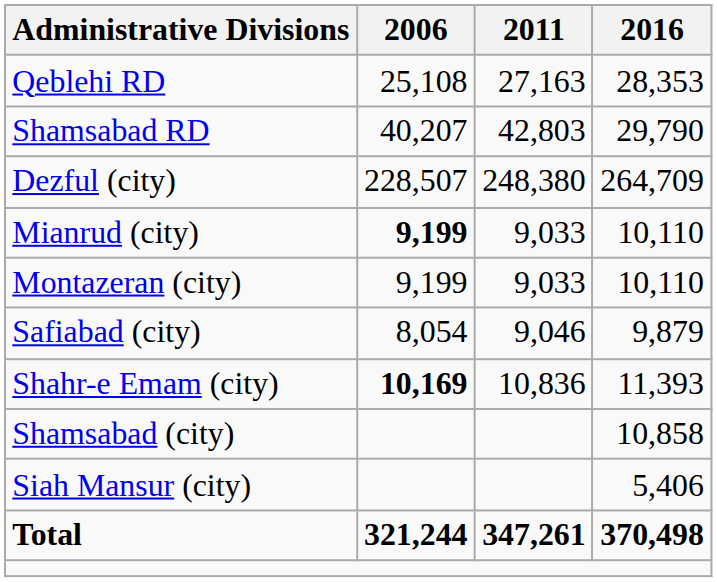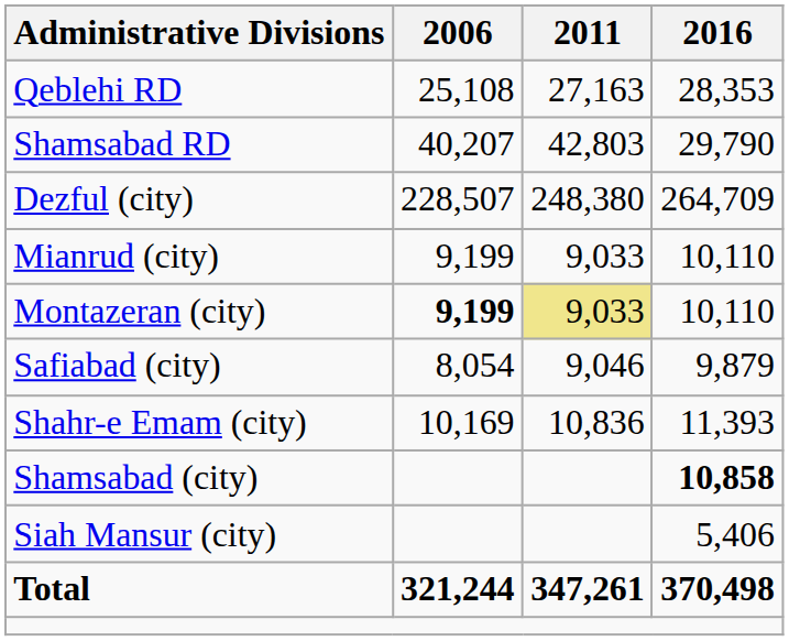Mianrud (city) | 2006: bold -> normal
Montazeran (city) | 2006: normal -> bold
Montazeran (city) | 2011: no background -> khaki background
Shahr-e Emam (city) | 2006: bold -> normal
Shamsabad (city) | 2016: normal -> bold
